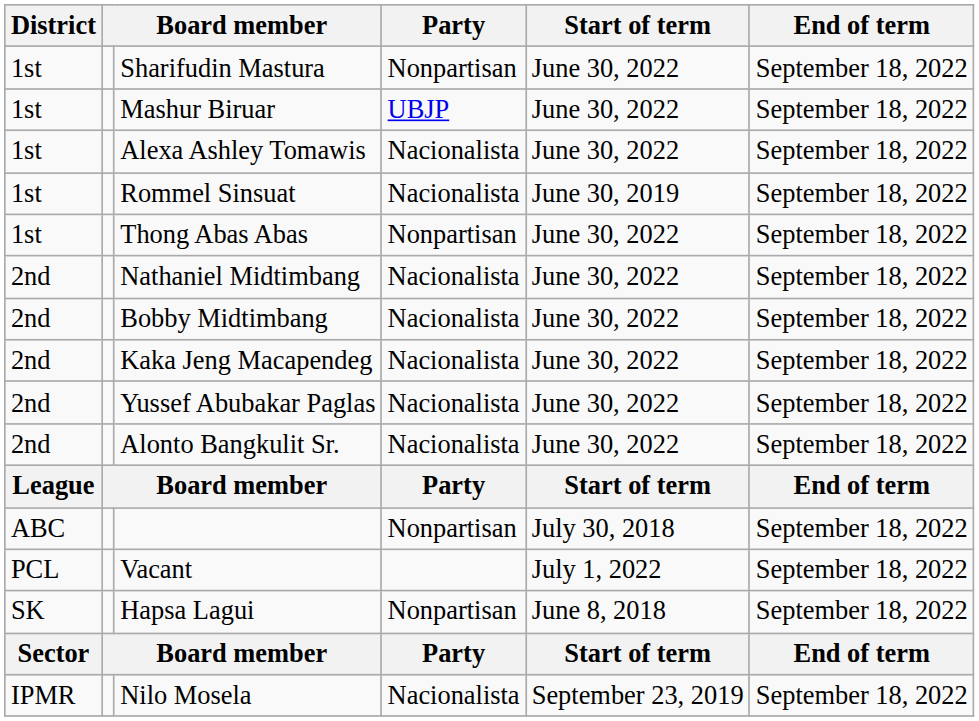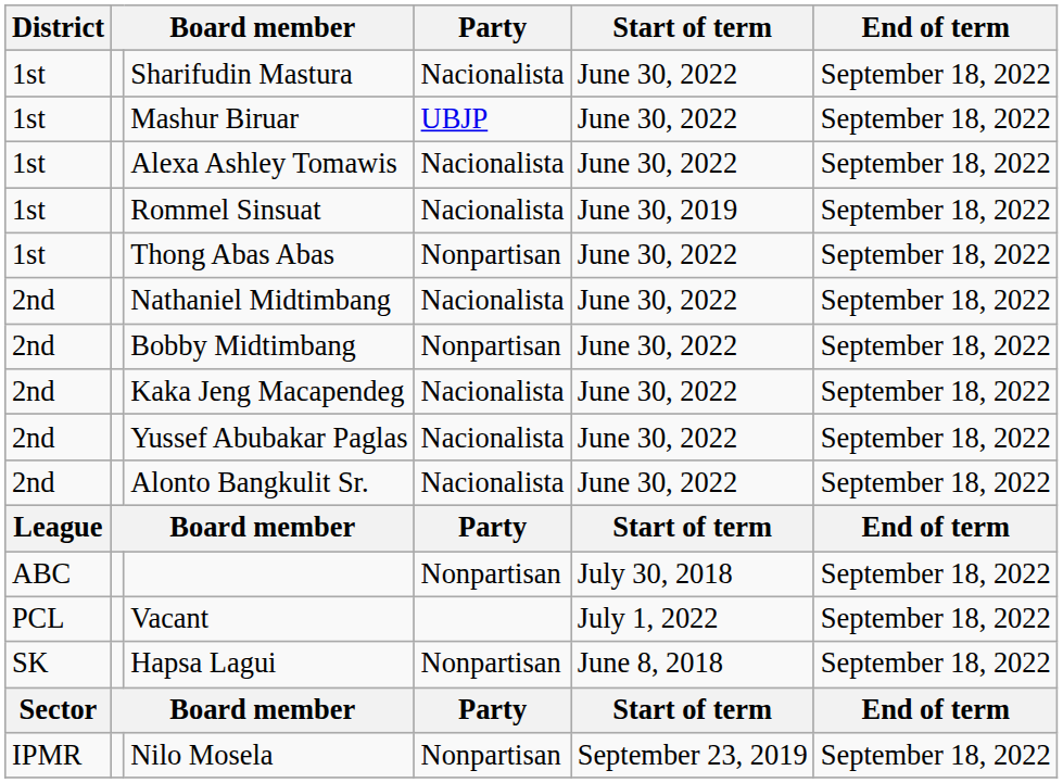Sharifudin Mastura | Party: Nonpartisan -> Nacionalista
Bobby Midtimbang | Party: Nacionalista -> Nonpartisan
Nilo Mosela | Party: Nacionalista -> Nonpartisan
